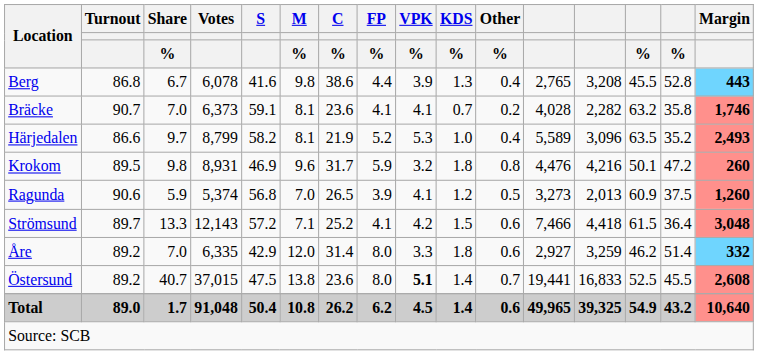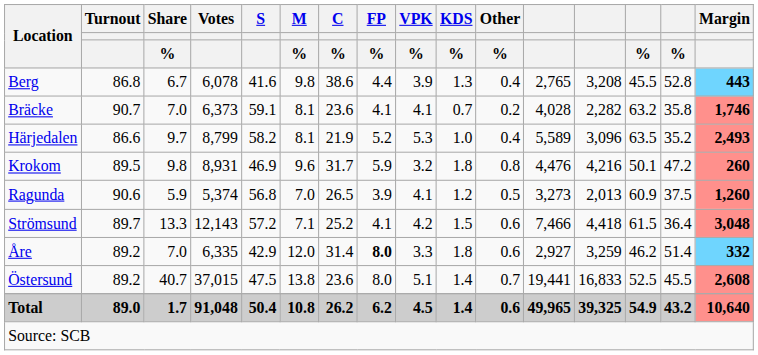Åre | FP / %: normal -> bold
Östersund | VPK / %: bold -> normal
